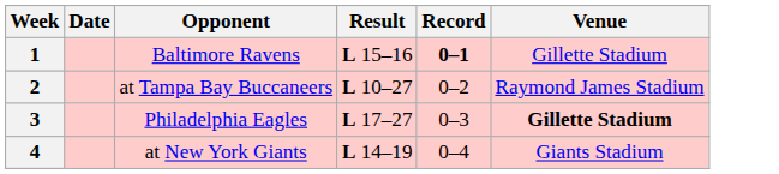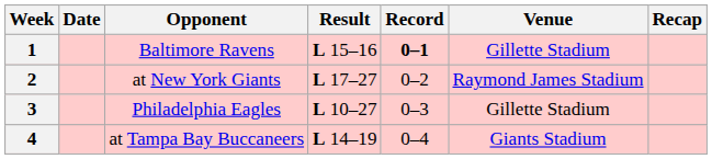+ column: Recap
2 | Opponent: at Tampa Bay Buccaneers -> at New York Giants
2 | Result: L 10–27 -> L 17–27
3 | Result: L 17–27 -> L 10–27
3 | Venue: bold -> normal
4 | Opponent: at New York Giants -> at Tampa Bay Buccaneers
